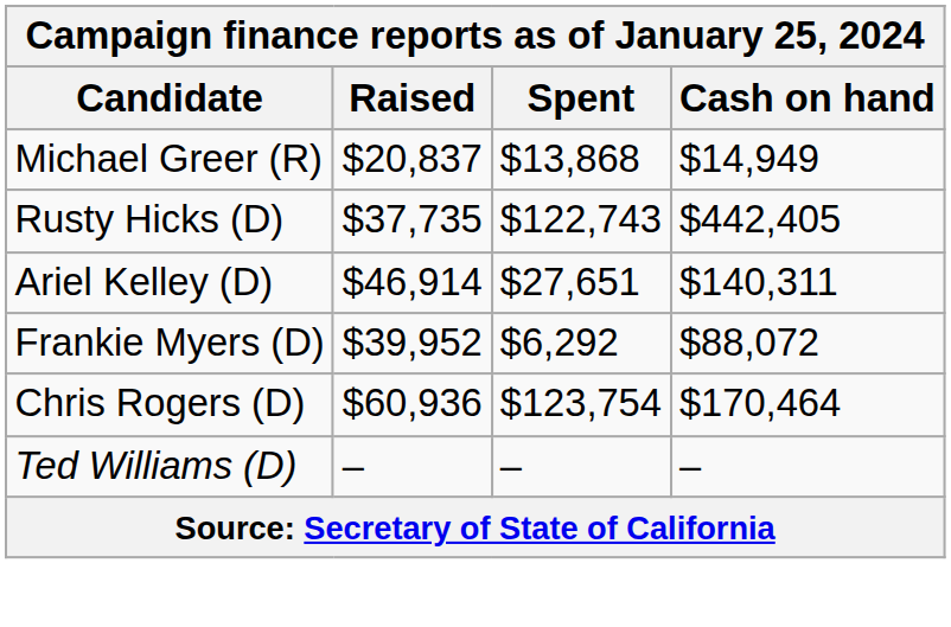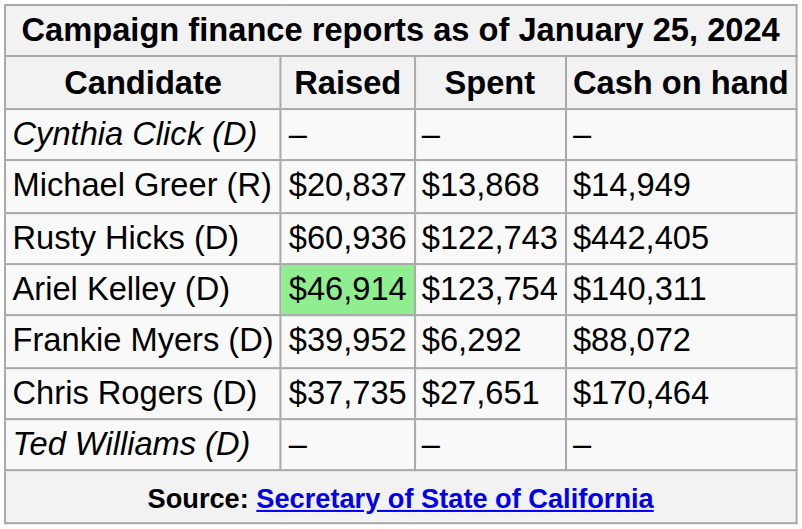+ row: Cynthia Click (D) | – | – | –
Rusty Hicks (D) | Raised: $37,735 -> $60,936
Ariel Kelley (D) | Raised: no background -> lightgreen background
Ariel Kelley (D) | Spent: $27,651 -> $123,754
Chris Rogers (D) | Raised: $60,936 -> $37,735
Chris Rogers (D) | Spent: $123,754 -> $27,651
